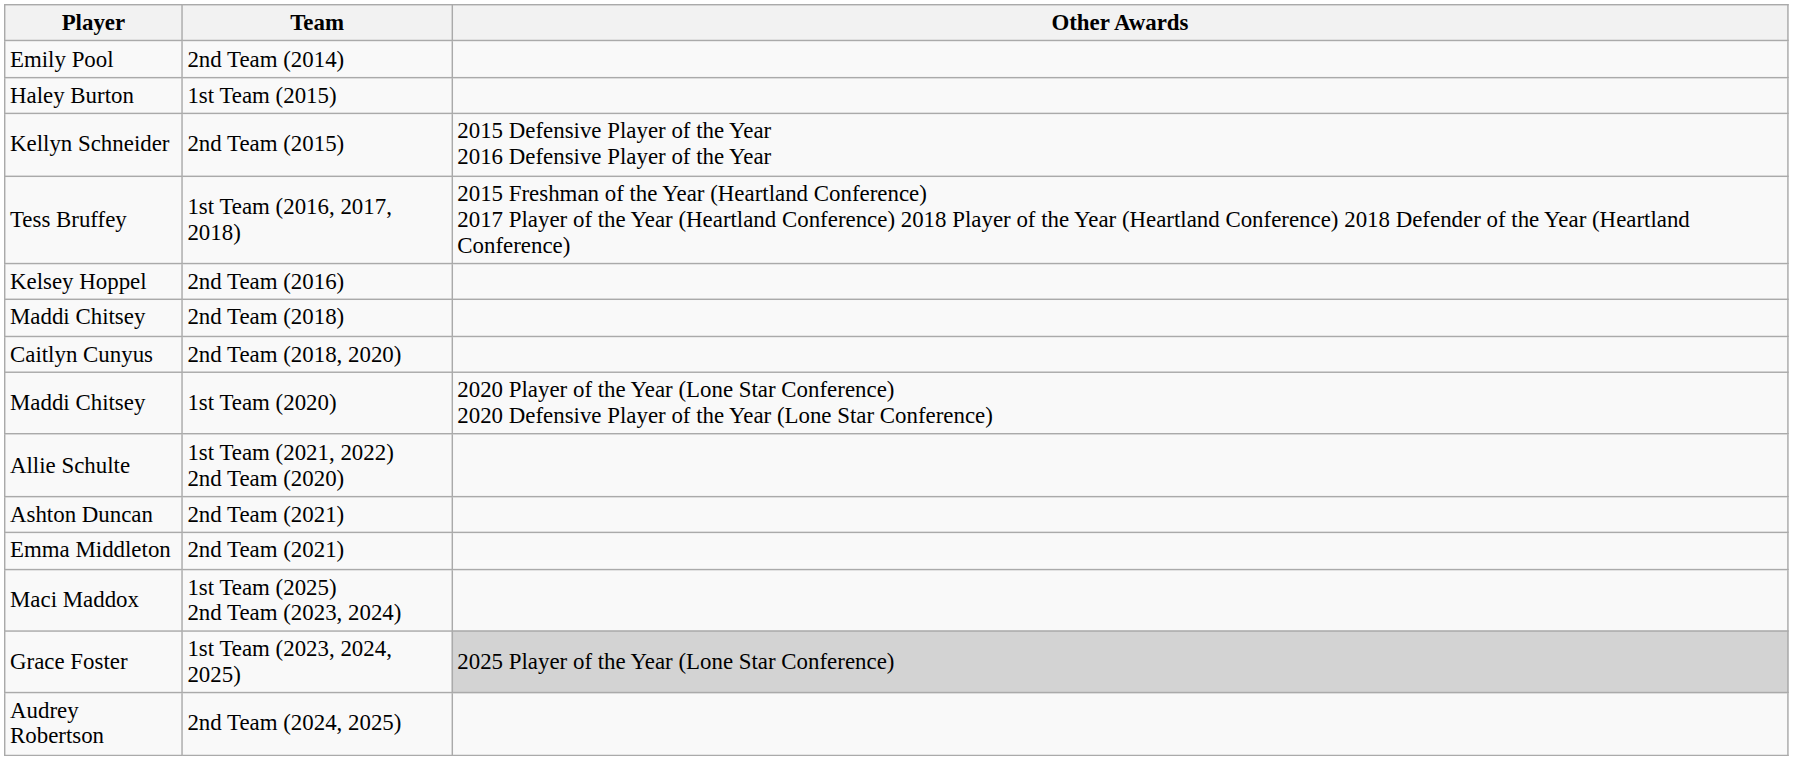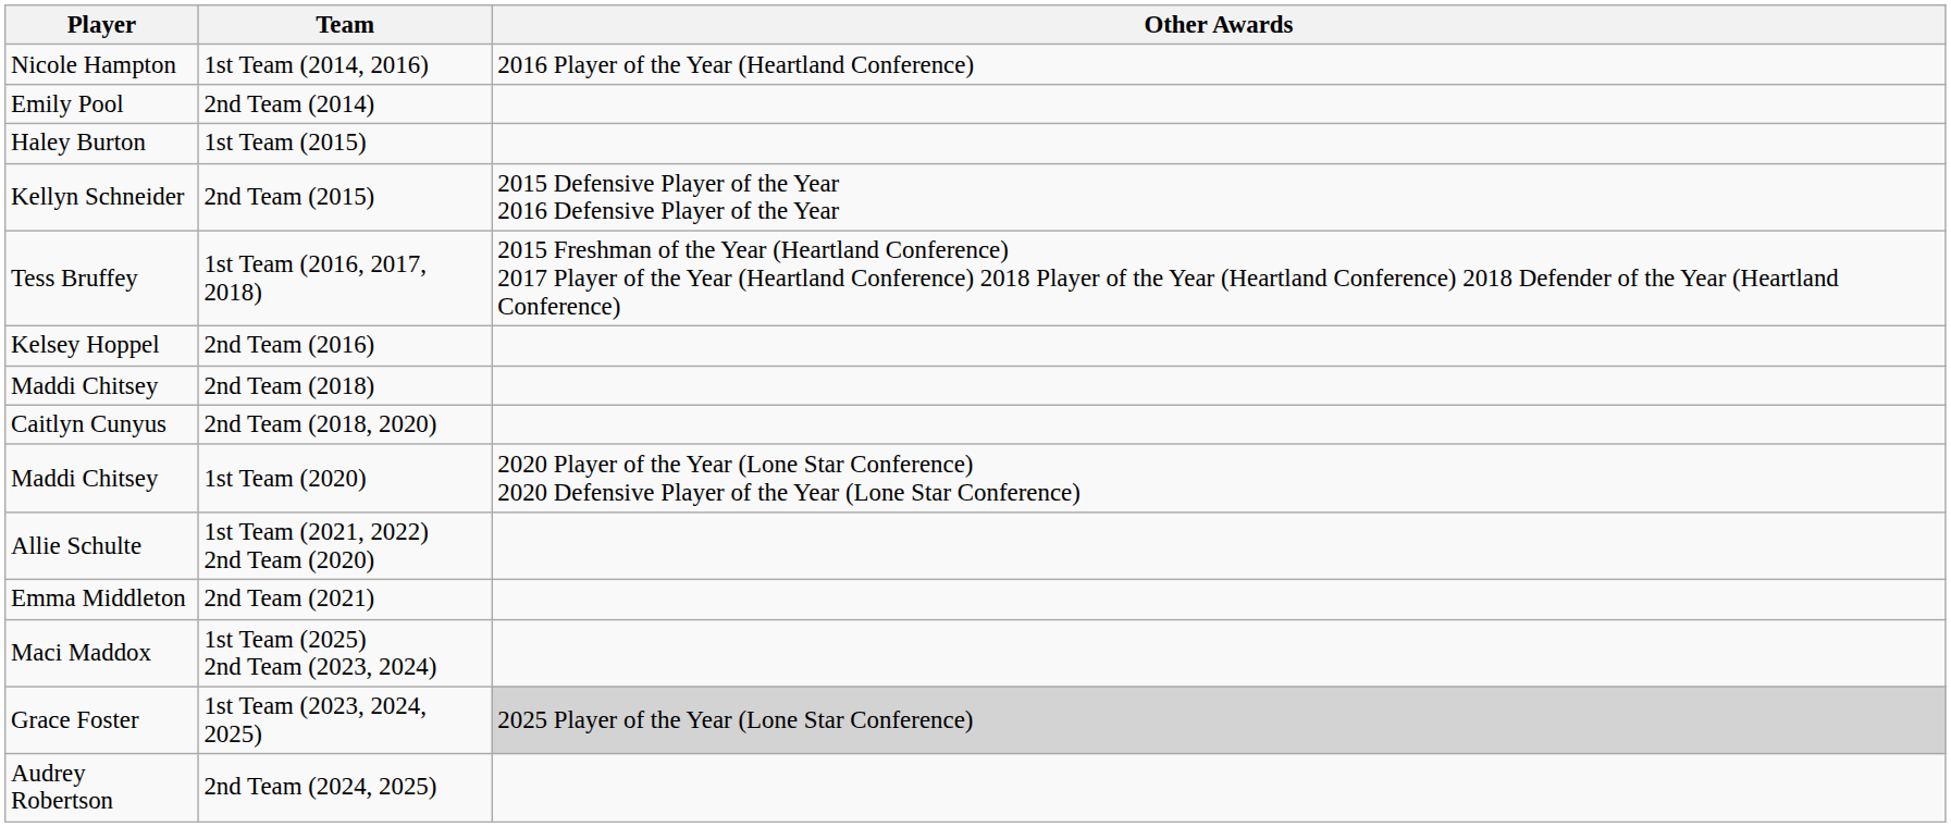+ row: Nicole Hampton | 1st Team (2014, 2016) | 2016 Player of the Year (Heartland Conference)
- row: Ashton Duncan | 2nd Team (2021)
